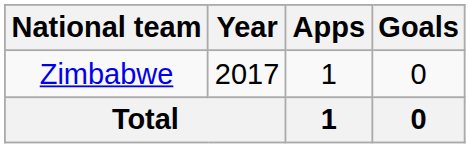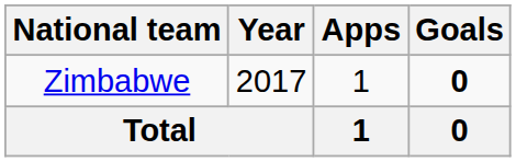Zimbabwe | Goals: normal -> bold
